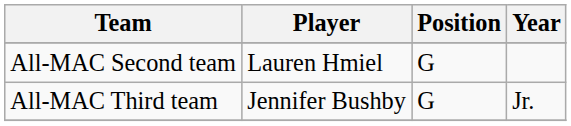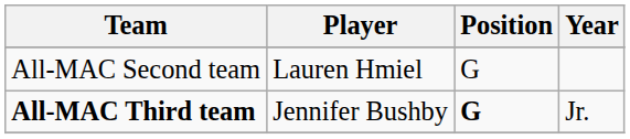row 3 | Team: normal -> bold
row 3 | Position: normal -> bold
